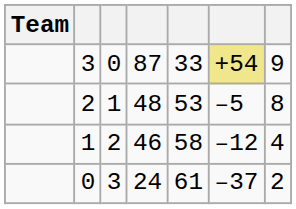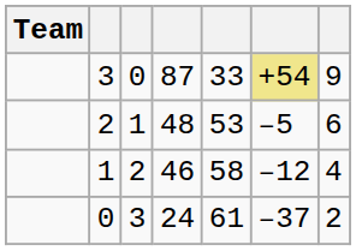row 3 | column 7: 8 -> 6
